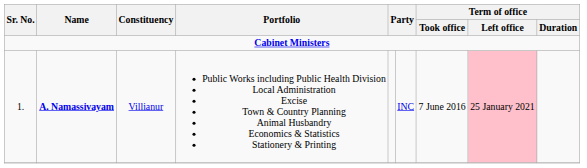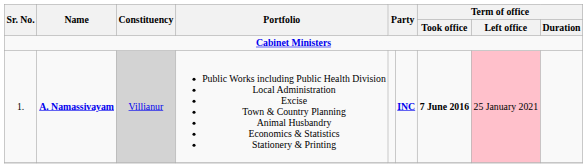1. | Constituency: no background -> lightgrey background
1. | column 6: normal -> bold
1. | Term of office / Took office: normal -> bold
